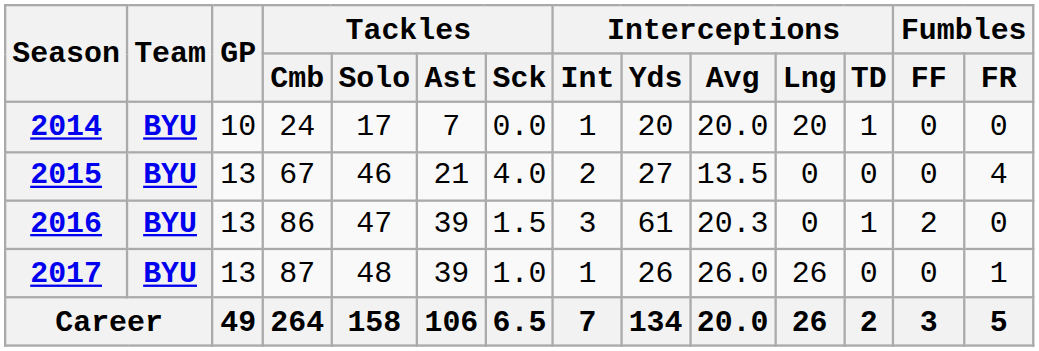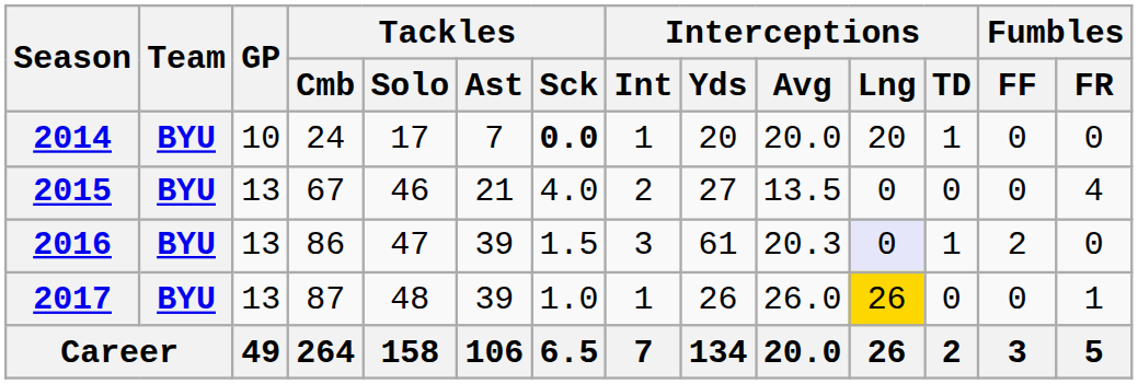2014 | Tackles / Sck: normal -> bold
2016 | Interceptions / Lng: no background -> lavender background
2017 | Interceptions / Lng: no background -> gold background
